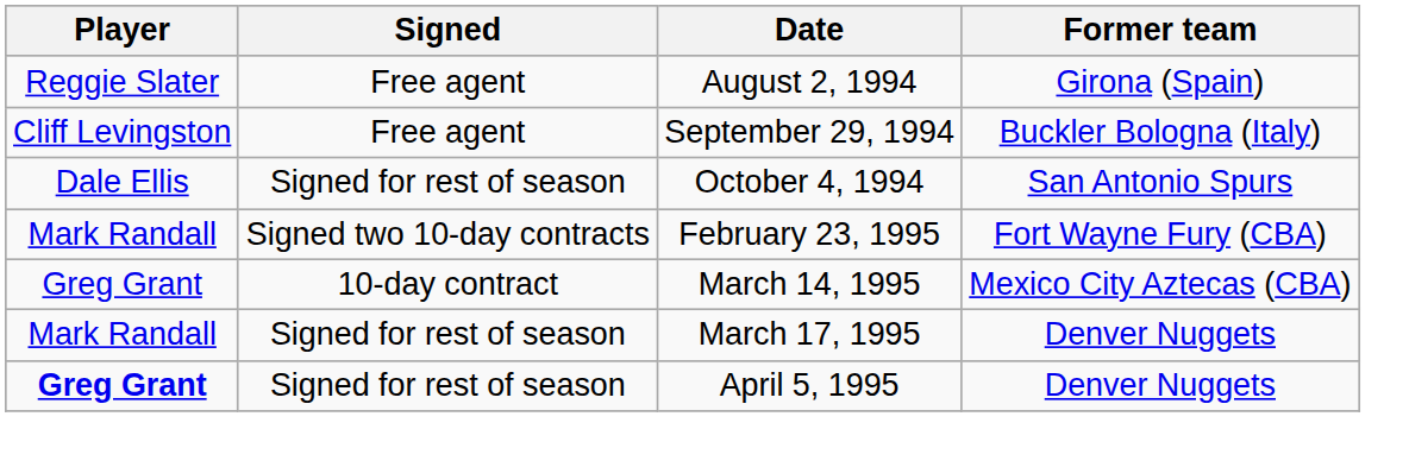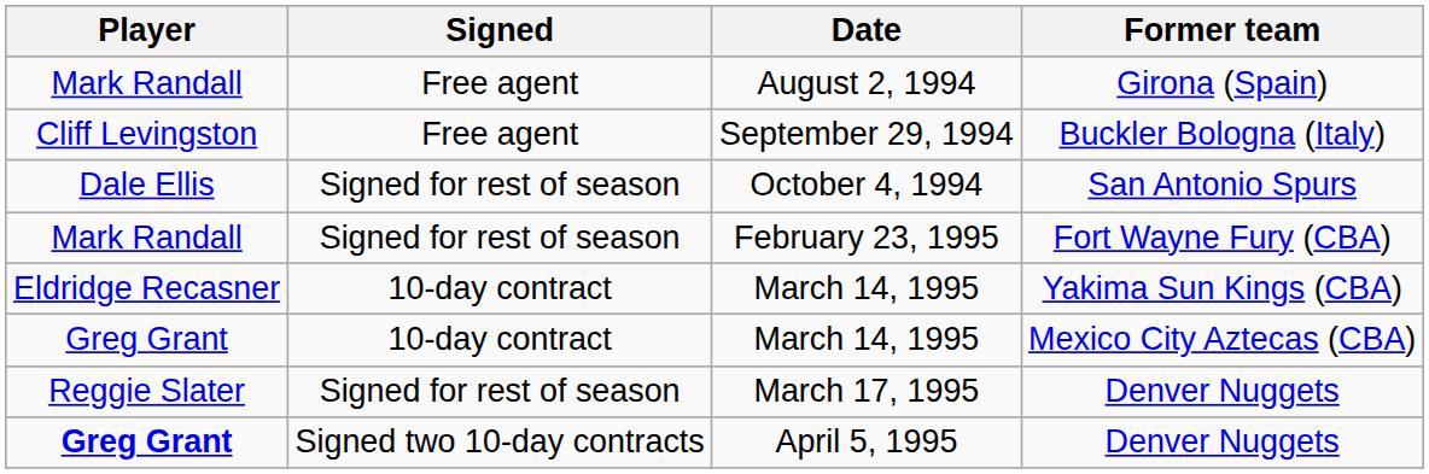August 2, 1994 | Player: Reggie Slater -> Mark Randall
February 23, 1995 | Signed: Signed two 10-day contracts -> Signed for rest of season
+ row: Eldridge Recasner | 10-day contract | March 14, 1995 | Yakima Sun Kings (CBA)
March 17, 1995 | Player: Mark Randall -> Reggie Slater
April 5, 1995 | Signed: Signed for rest of season -> Signed two 10-day contracts
